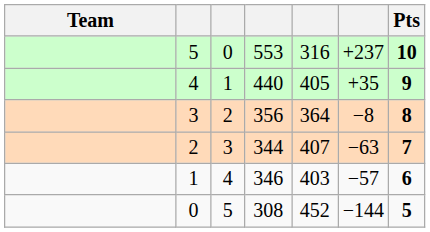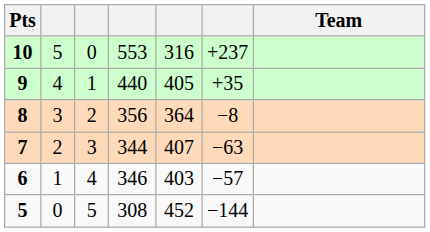columns swapped: Team <-> Pts
